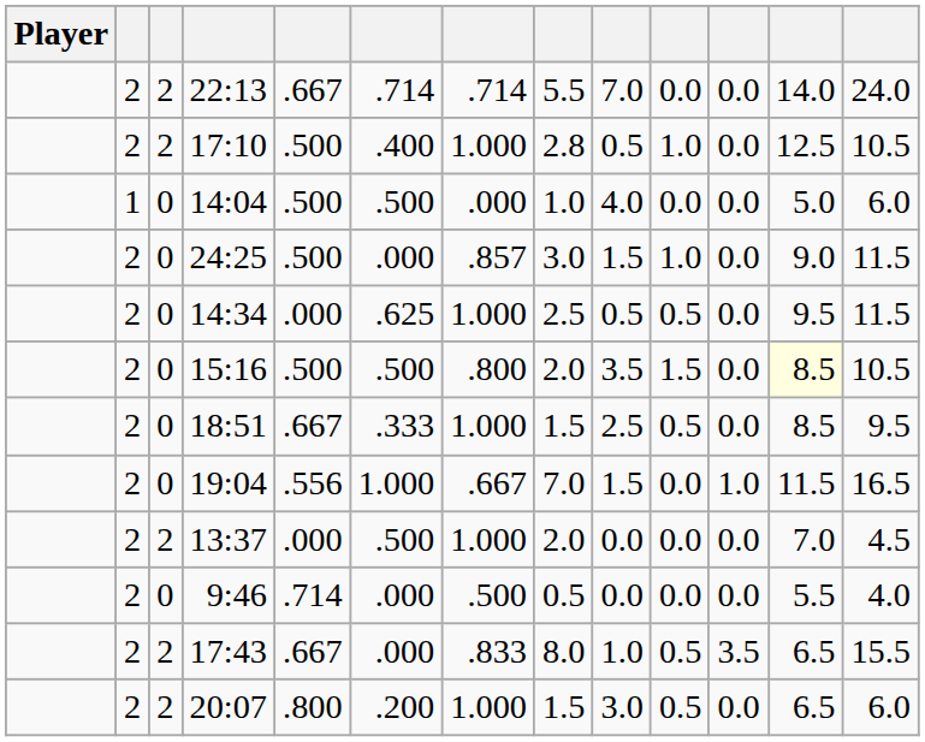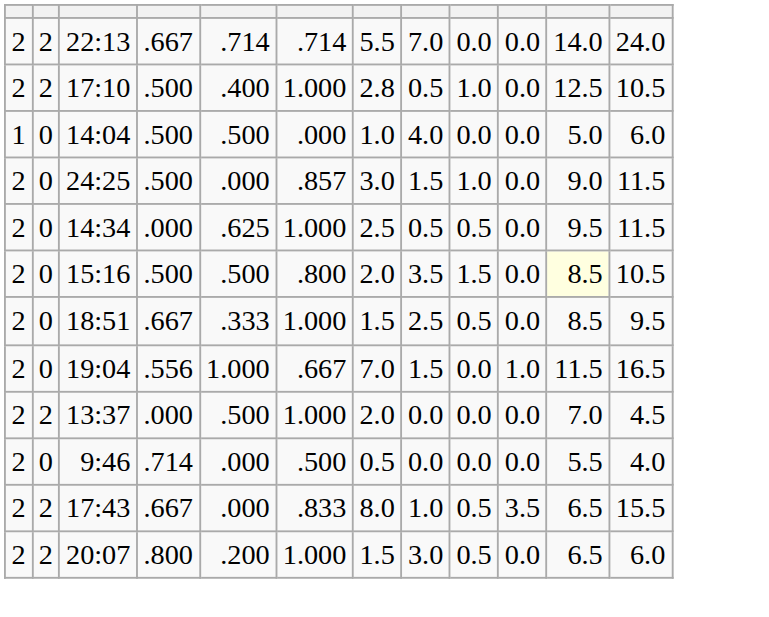- column: Player
